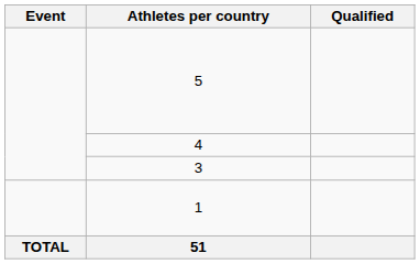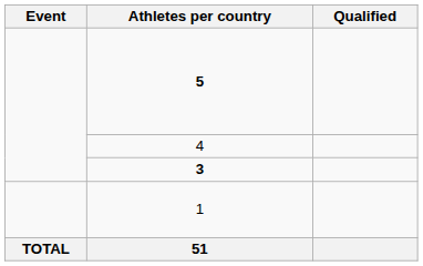5 | Athletes per country: normal -> bold
3 | Athletes per country: normal -> bold
